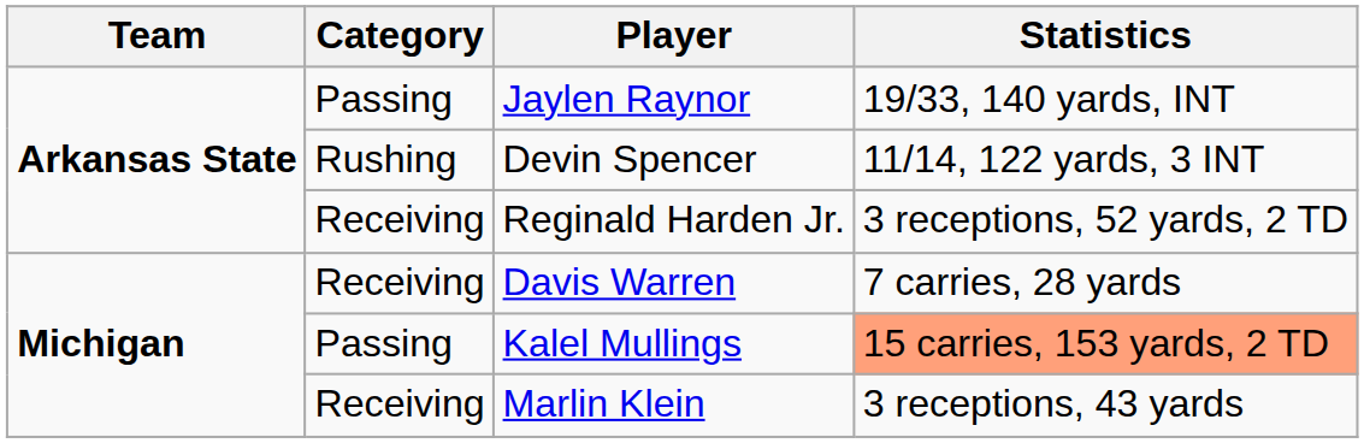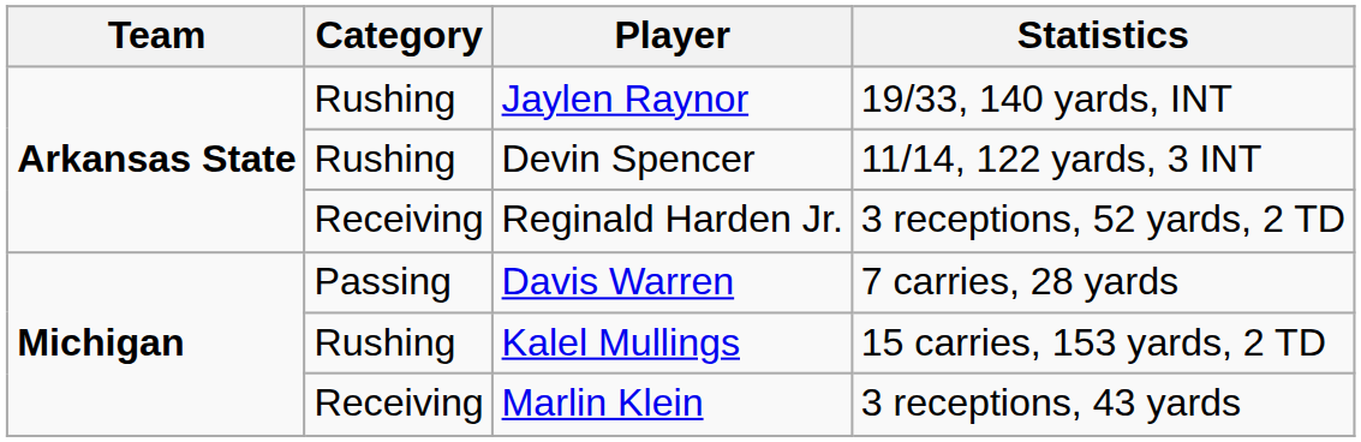Jaylen Raynor | Category: Passing -> Rushing
Davis Warren | Category: Receiving -> Passing
Kalel Mullings | Category: Passing -> Rushing
Kalel Mullings | Statistics: lightsalmon background -> no background
